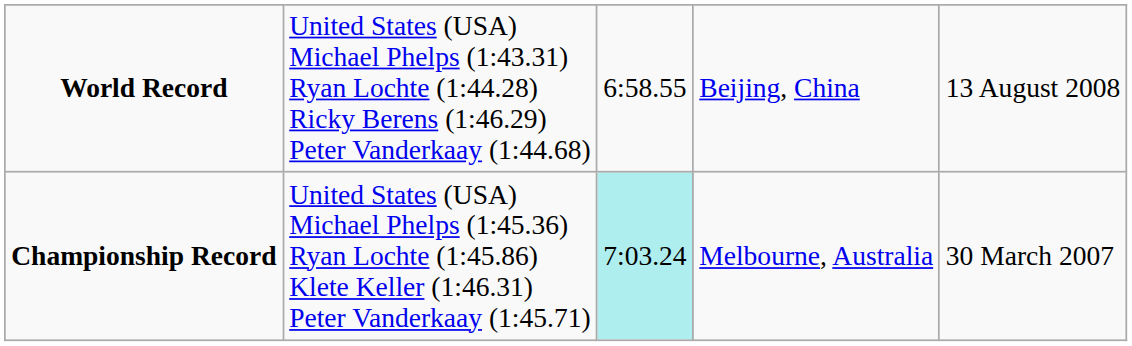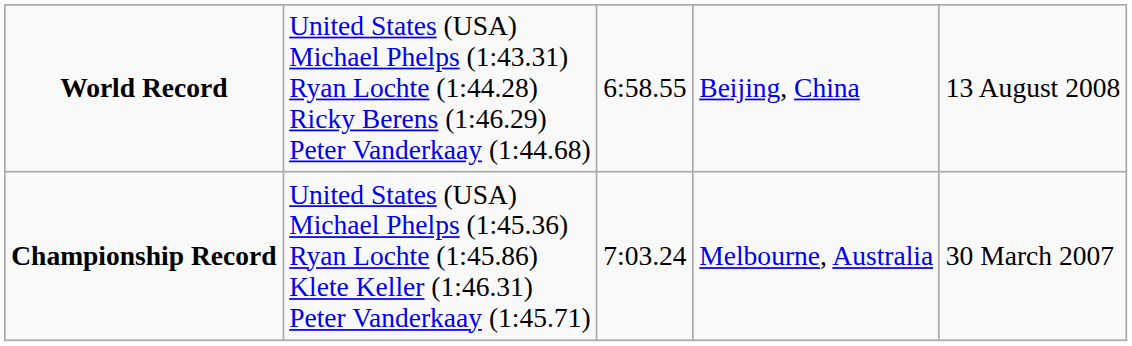Championship Record | column 3: paleturquoise background -> no background
